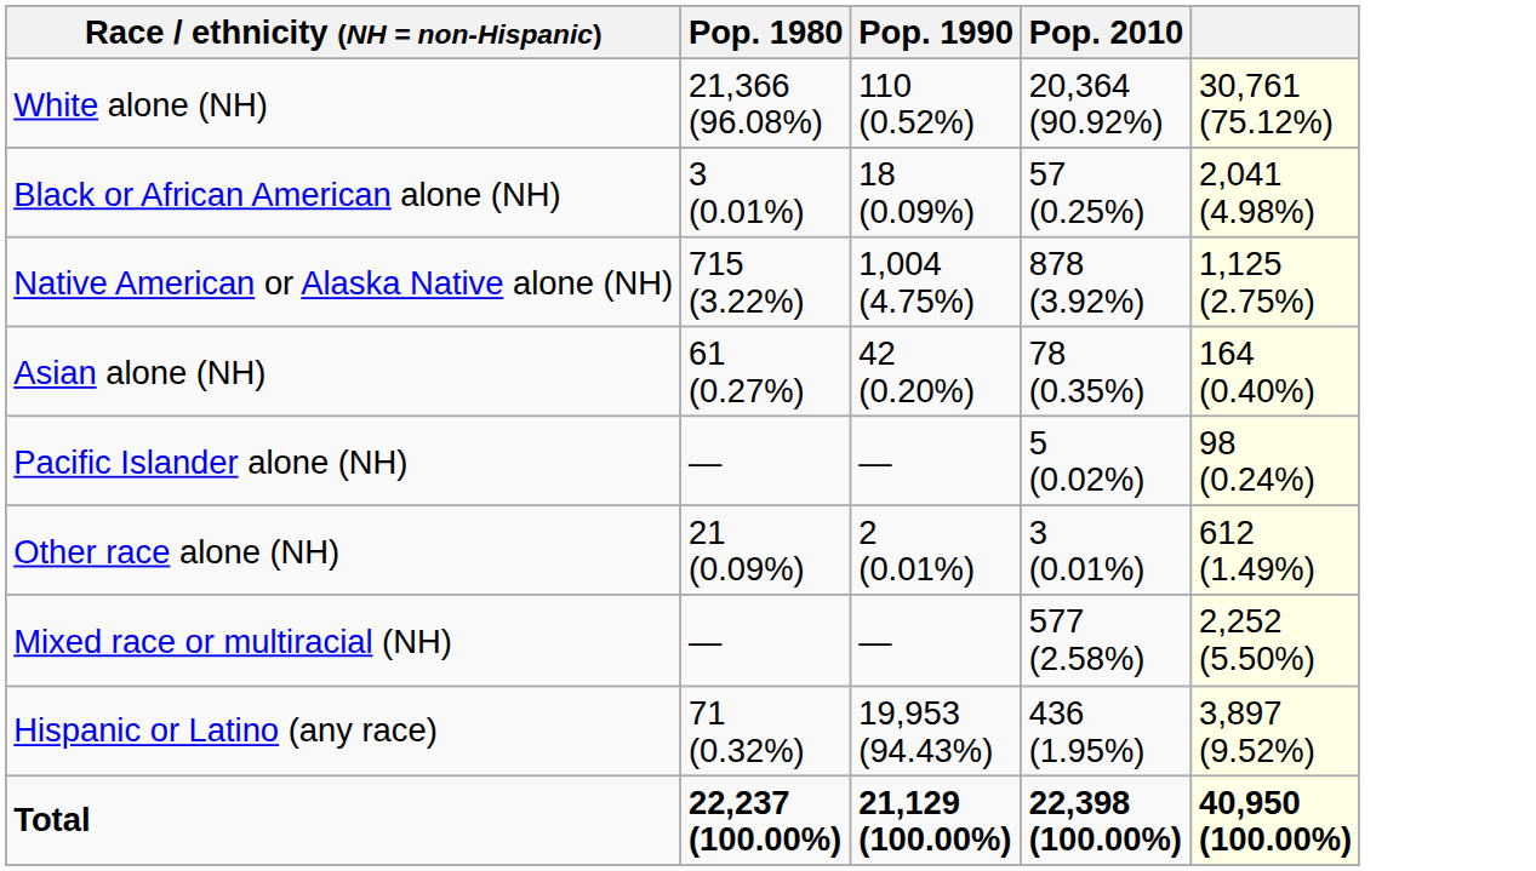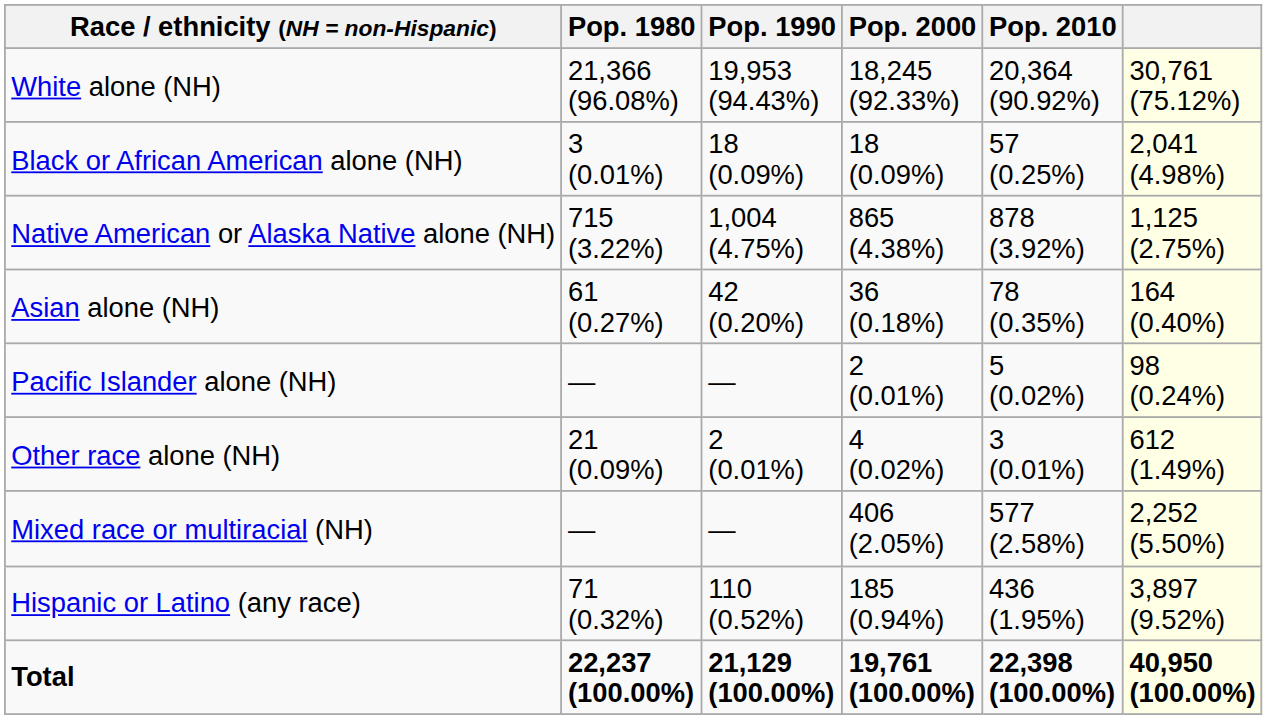+ column: Pop. 2000 | 18,245 (92.33%) | 18 (0.09%) | 865 (4.38%) | 36 (0.18%) | 2 (0.01%) | 4 (0.02%) | 406 (2.05%) | 185 (0.94%) | 19,761 (100.00%)
White alone (NH) | Pop. 1990: 110 (0.52%) -> 19,953 (94.43%)
Hispanic or Latino (any race) | Pop. 1990: 19,953 (94.43%) -> 110 (0.52%)
